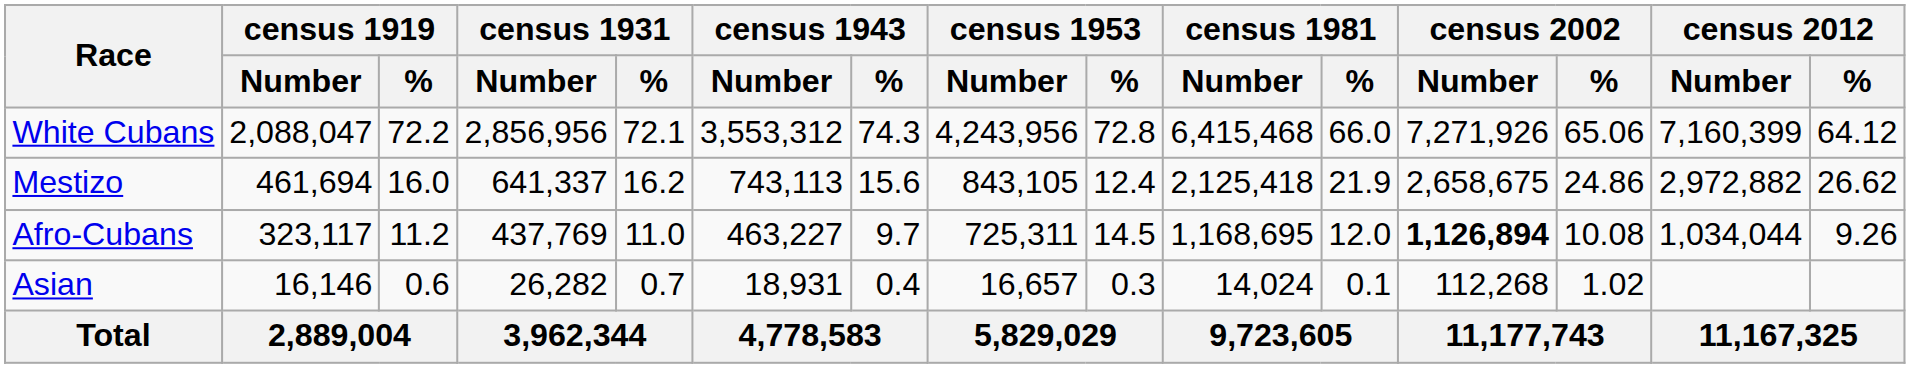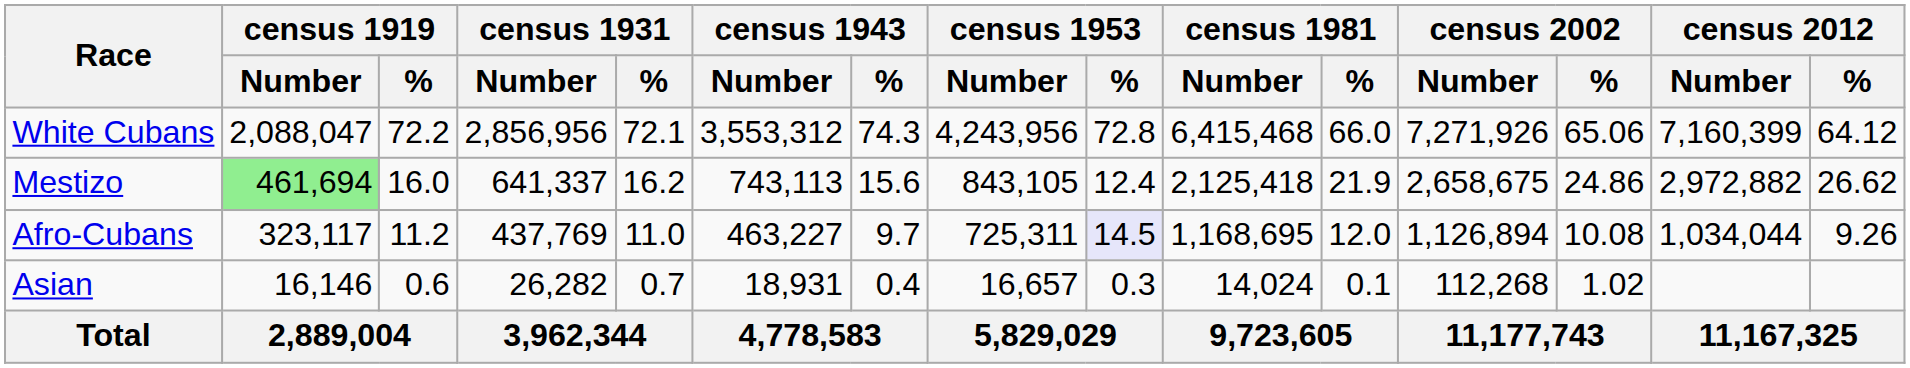Mestizo | census 1919 / Number: no background -> lightgreen background
Afro-Cubans | census 1953 / %: no background -> lavender background
Afro-Cubans | census 2002 / Number: bold -> normal
